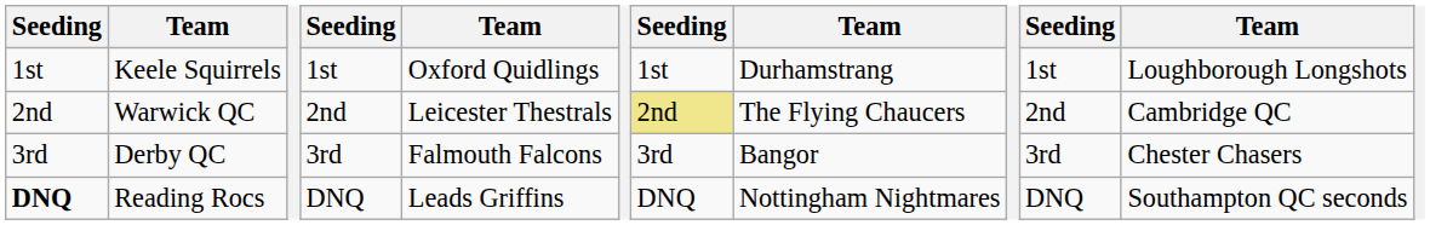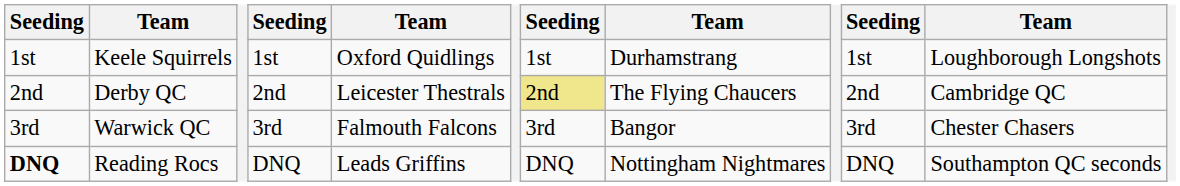row 3 | column 2: Warwick QC -> Derby QC
row 4 | column 2: Derby QC -> Warwick QC
